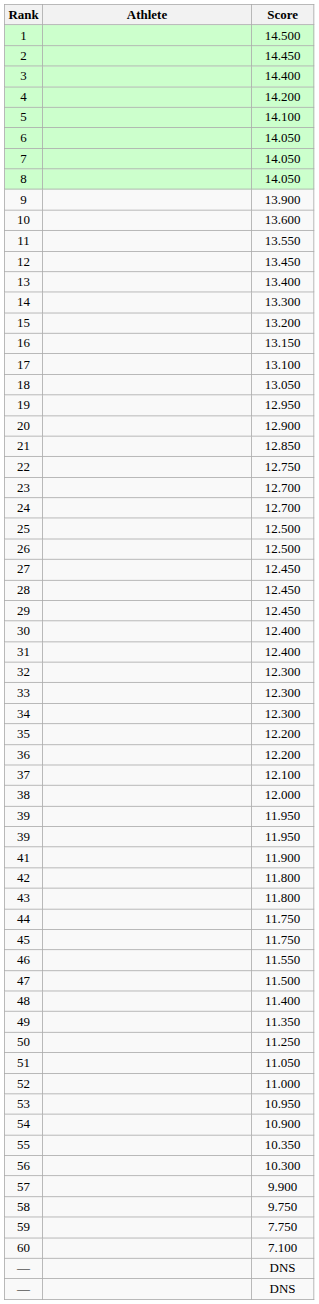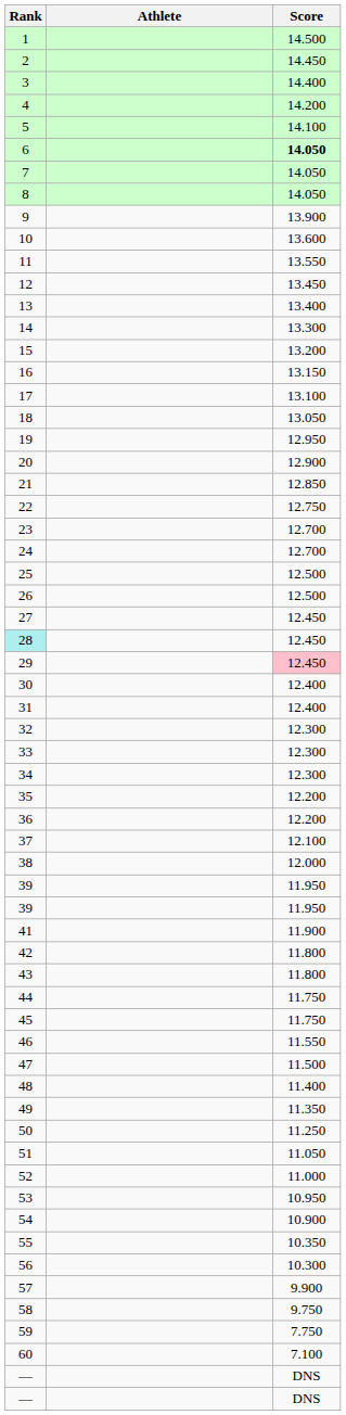6 | Score: normal -> bold
28 | Rank: no background -> paleturquoise background
29 | Score: no background -> pink background
